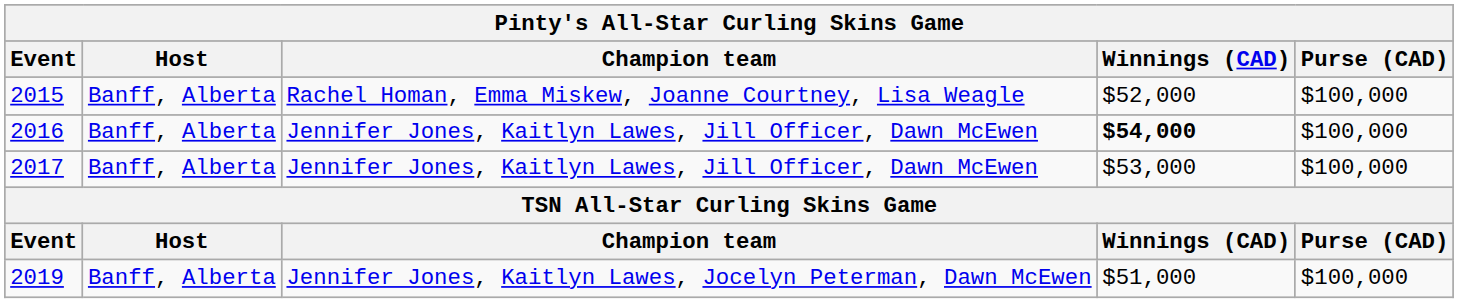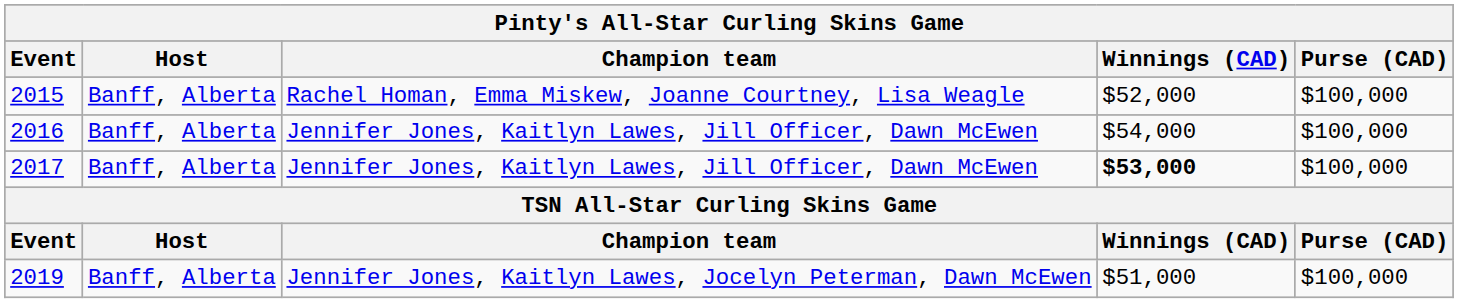2016 | Winnings (CAD): bold -> normal
2017 | Winnings (CAD): normal -> bold
